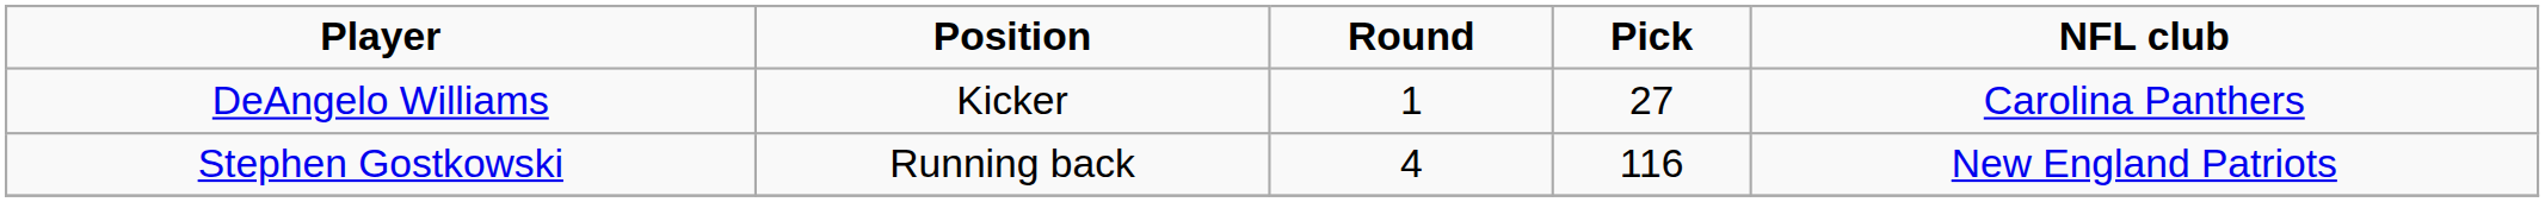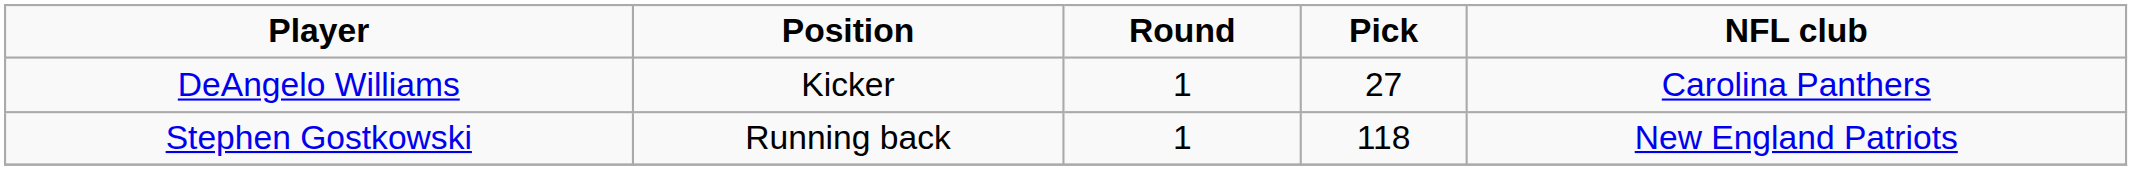Stephen Gostkowski | Round: 4 -> 1
Stephen Gostkowski | Pick: 116 -> 118
